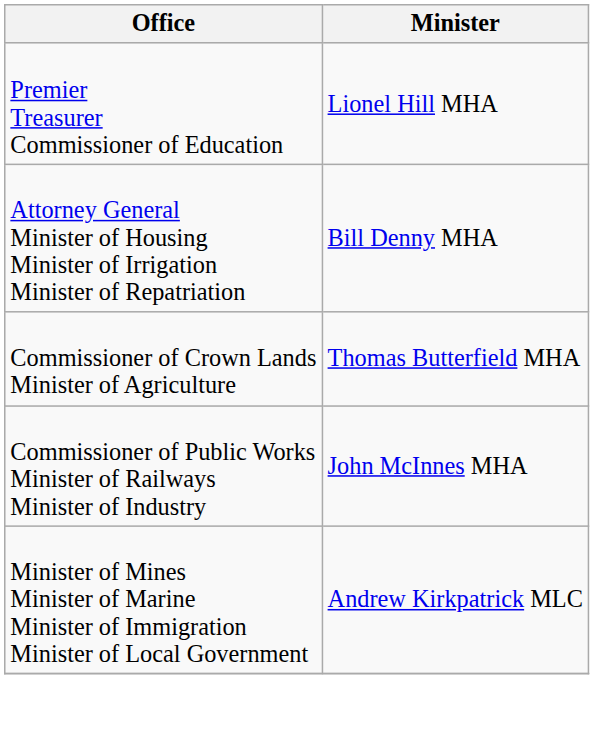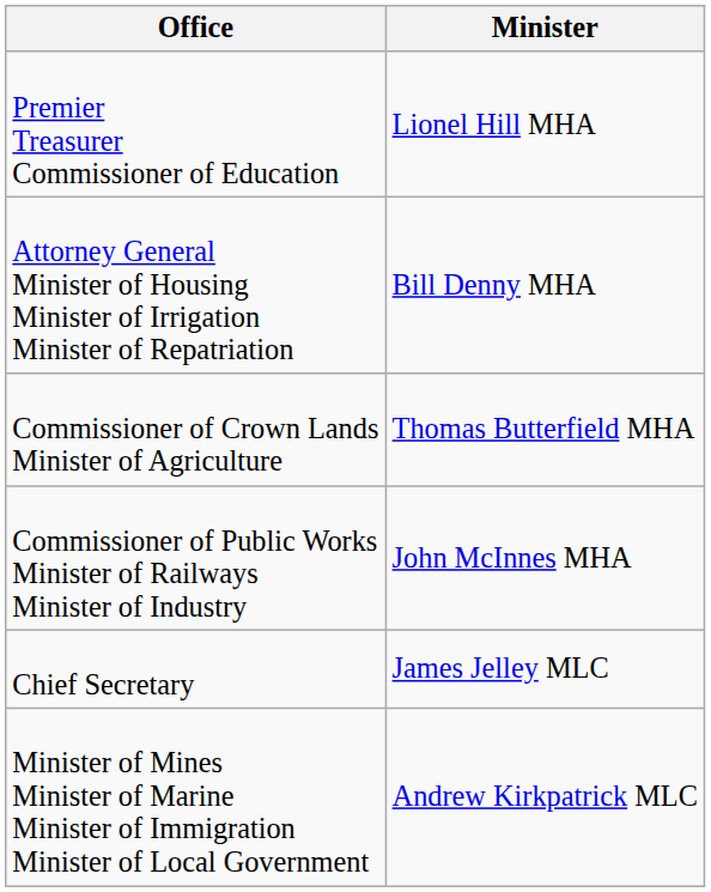+ row: Chief Secretary | James Jelley MLC
